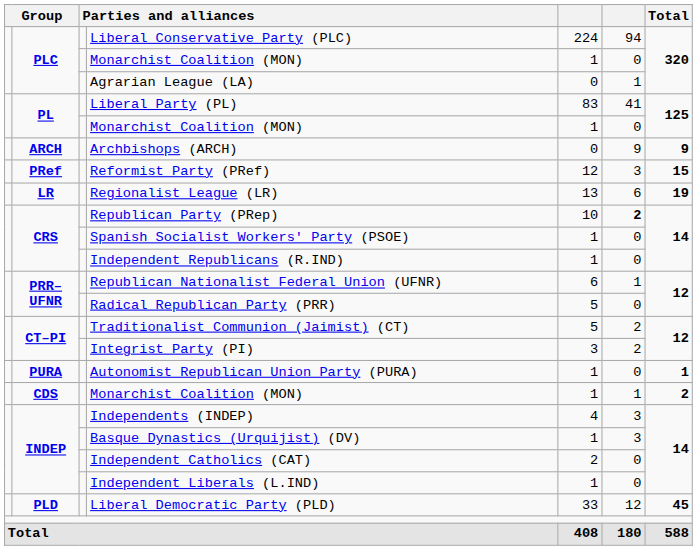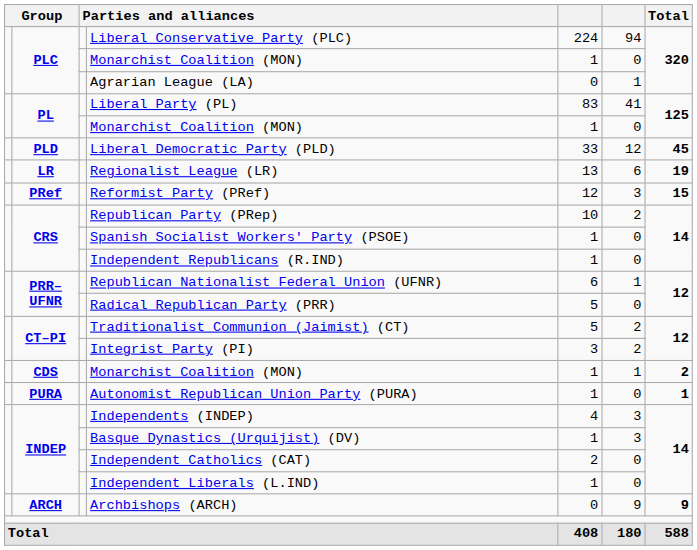rows swapped: Liberal Democratic Party (PLD) <-> Archbishops (ARCH)
rows swapped: Regionalist League (LR) <-> Reformist Party (PRef)
Republican Party (PRep) | column 6: bold -> normal
rows swapped: CDS / Monarchist Coalition (MON) <-> Autonomist Republican Union Party (PURA)
